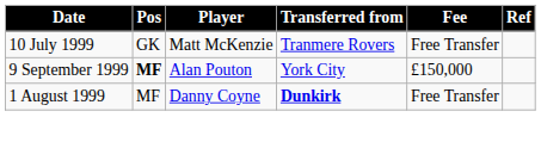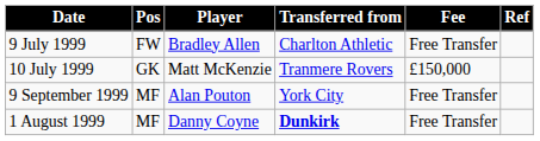+ row: 9 July 1999 | FW | Bradley Allen | Charlton Athletic | Free Transfer
10 July 1999 | Fee: Free Transfer -> £150,000
9 September 1999 | Pos: bold -> normal
9 September 1999 | Fee: £150,000 -> Free Transfer
